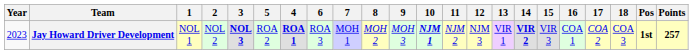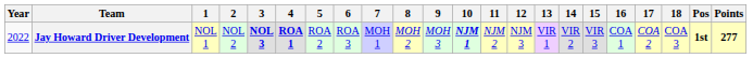columns swapped: 4 <-> 5
Jay Howard Driver Development | Year: 2023 -> 2022
Jay Howard Driver Development | 14: bold -> normal
Jay Howard Driver Development | Points: 257 -> 277
